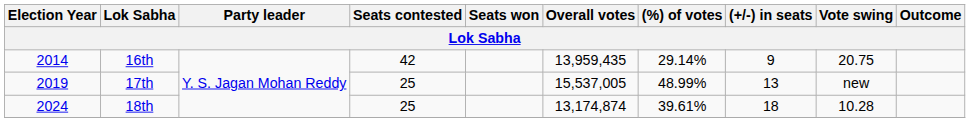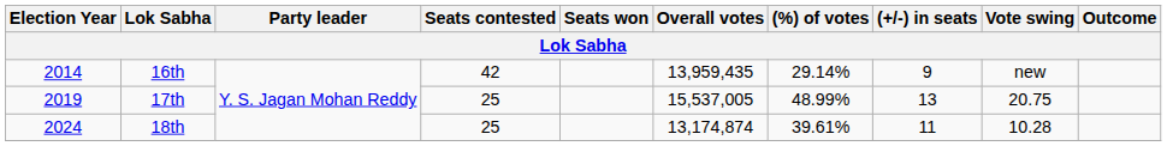16th | Vote swing: 20.75 -> new
17th | Vote swing: new -> 20.75
18th | (+/-) in seats: 18 -> 11
